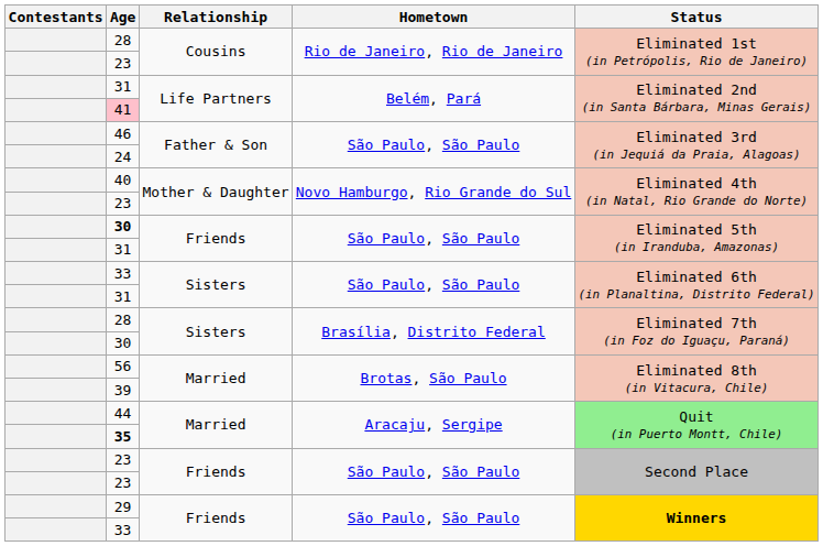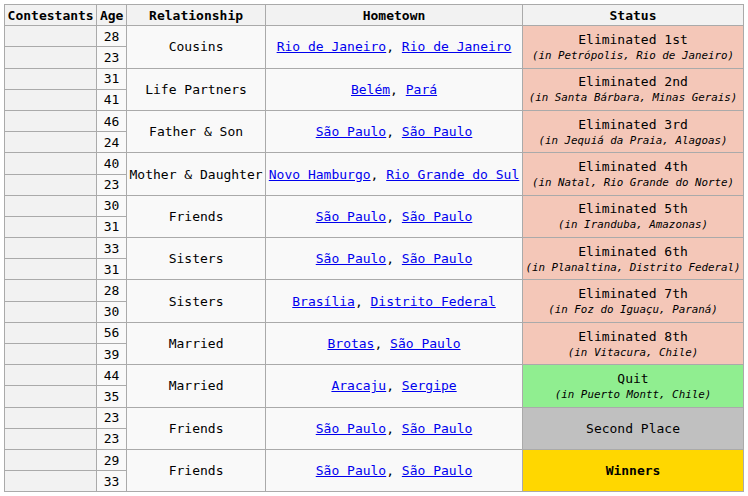41 | Age: pink background -> no background
30 / Friends | Age: bold -> normal
35 | Age: bold -> normal
